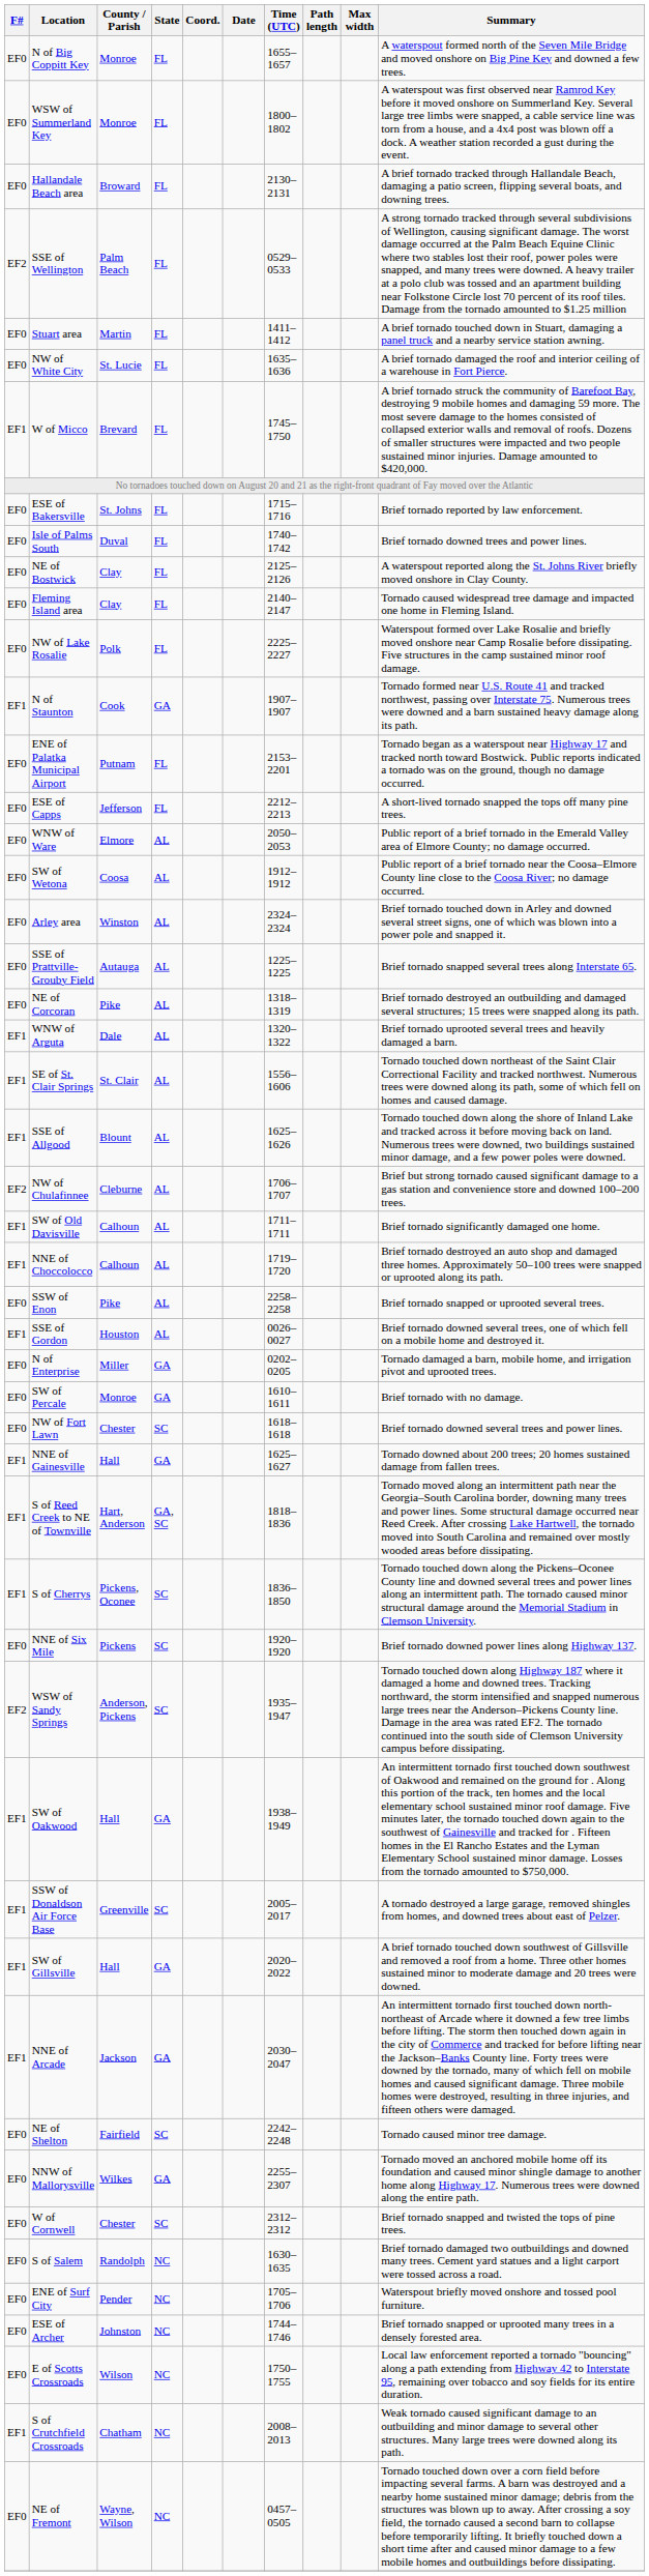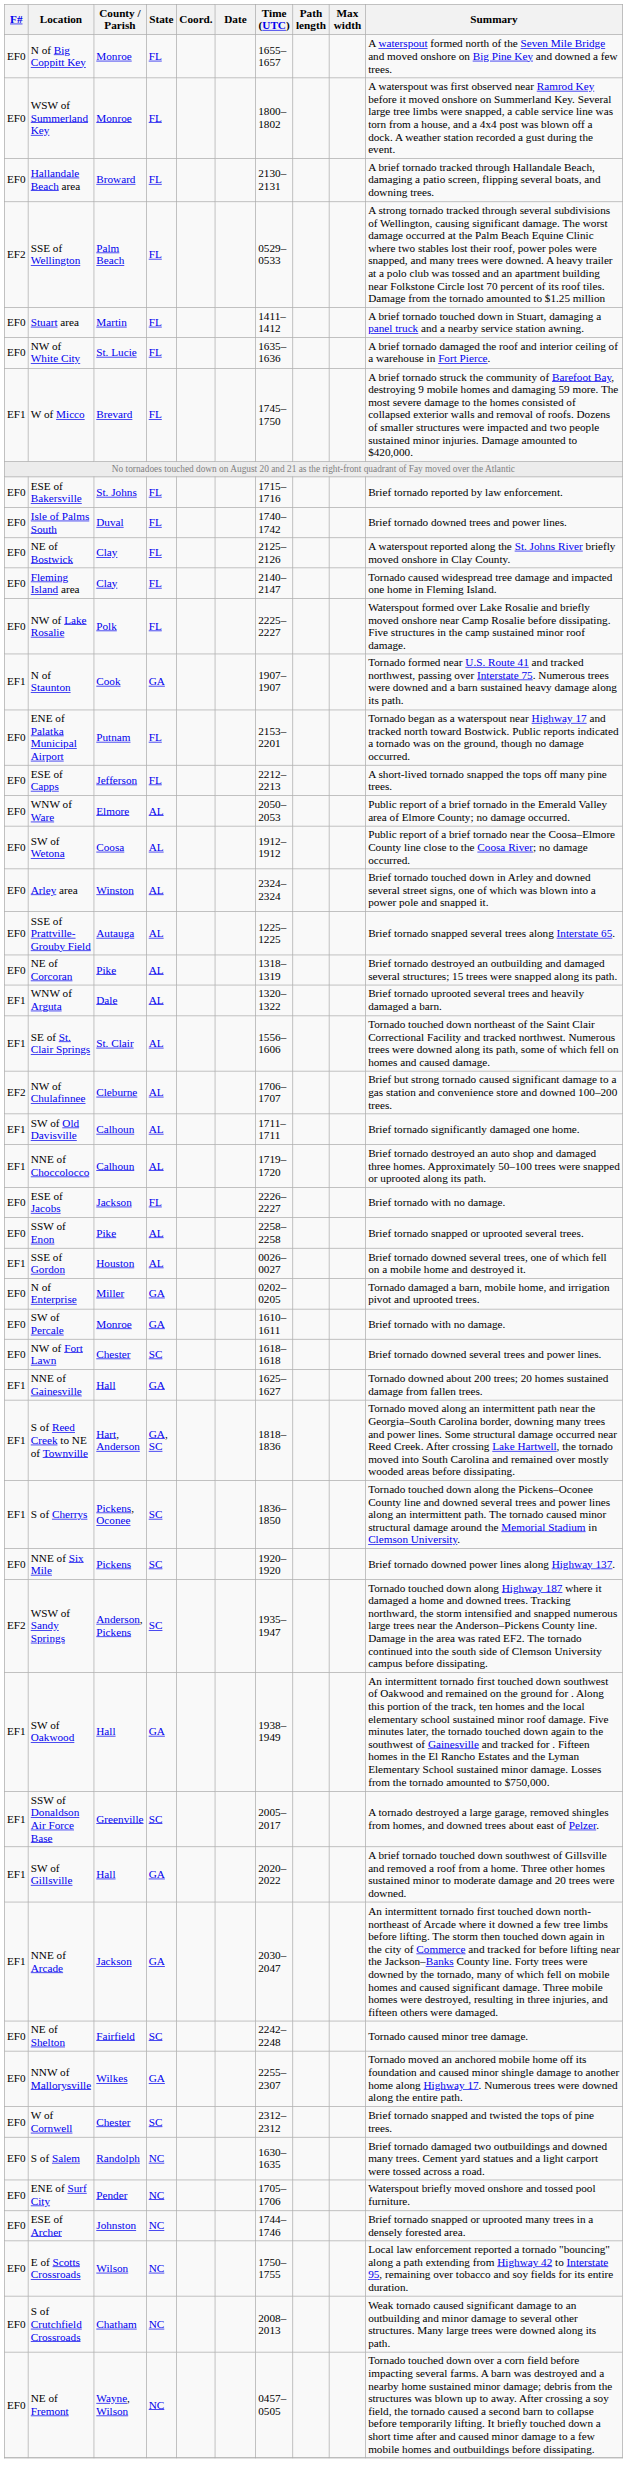- row: EF1 | SSE of Allgood | Blount | AL | 1625–1626 | Tornado touched down along the shore of Inland Lake and tracked across it before moving back on land. Numerous trees were downed, two buildings sustained minor damage, and a few power poles were downed.
+ row: EF0 | ESE of Jacobs | Jackson | FL | 2226–2227 | Brief tornado with no damage.
S of Crutchfield Crossroads | F#: EF1 -> EF0
